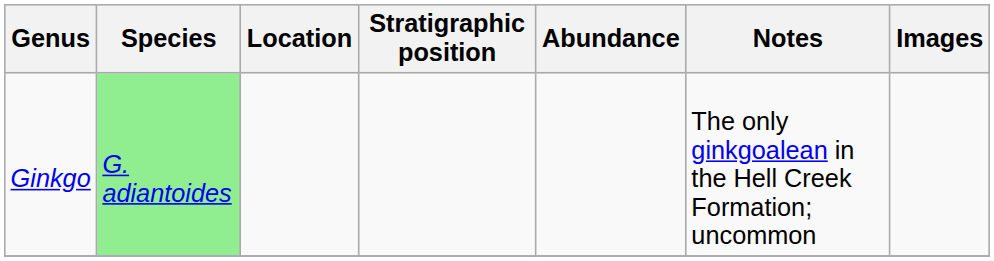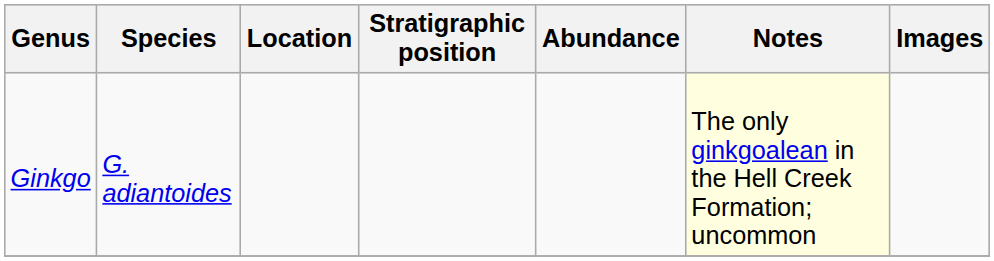Ginkgo | Species: lightgreen background -> no background
Ginkgo | Notes: no background -> lightyellow background
